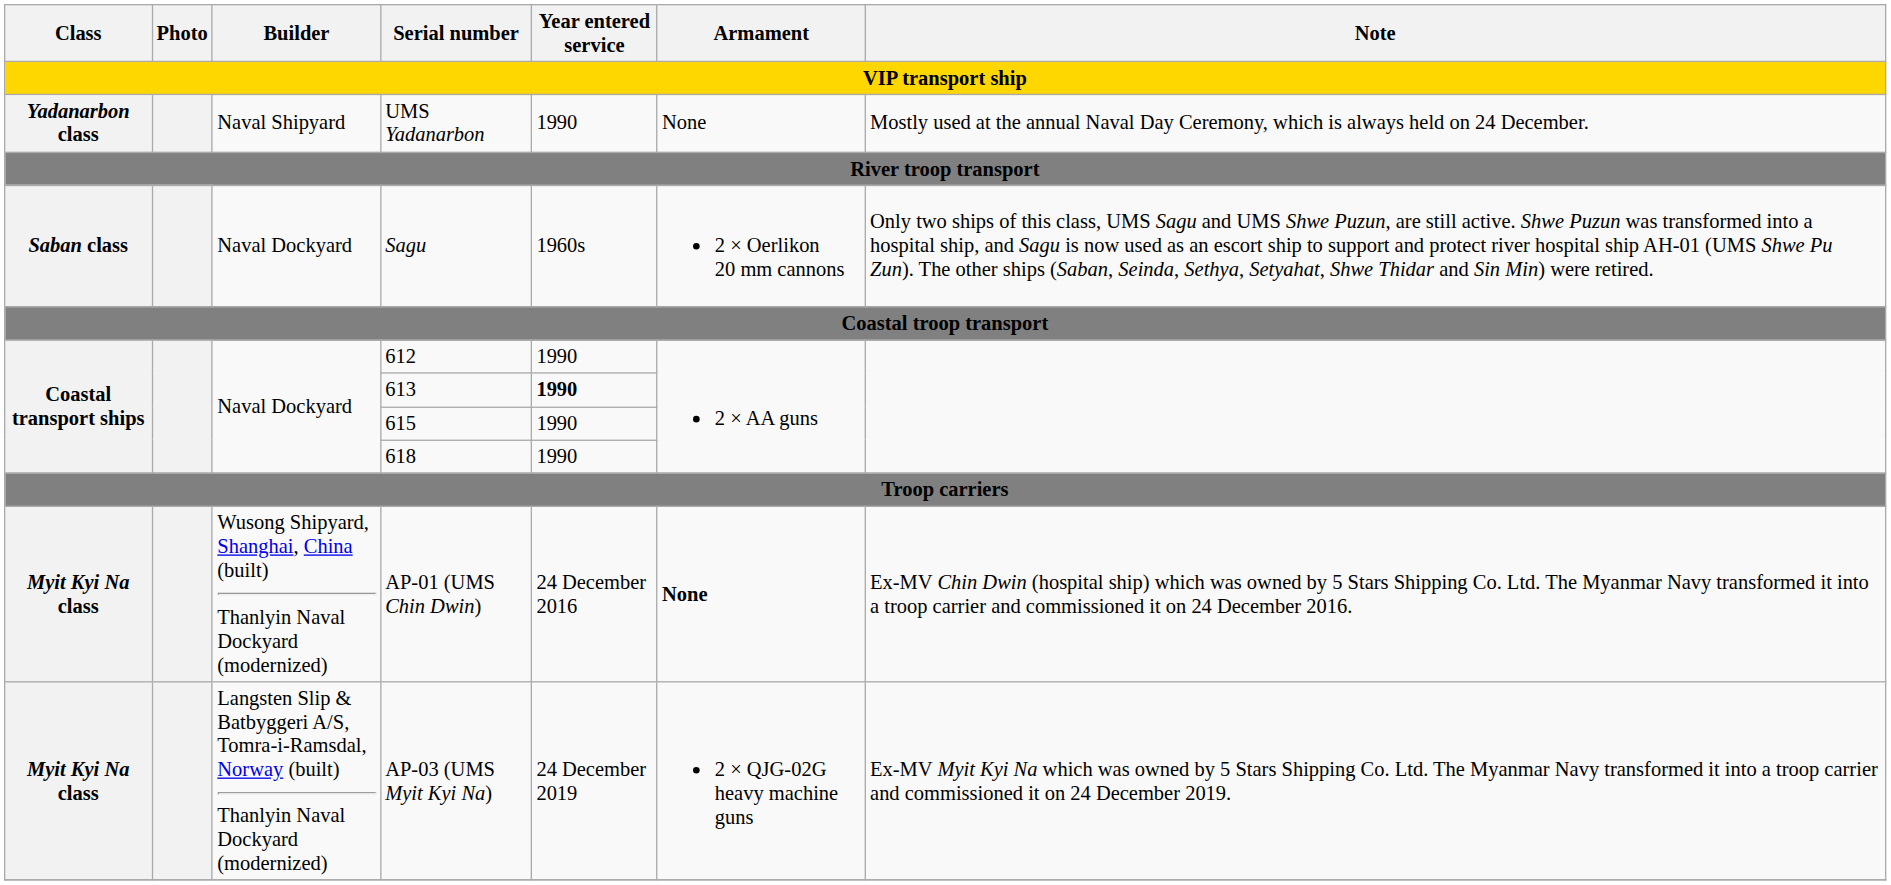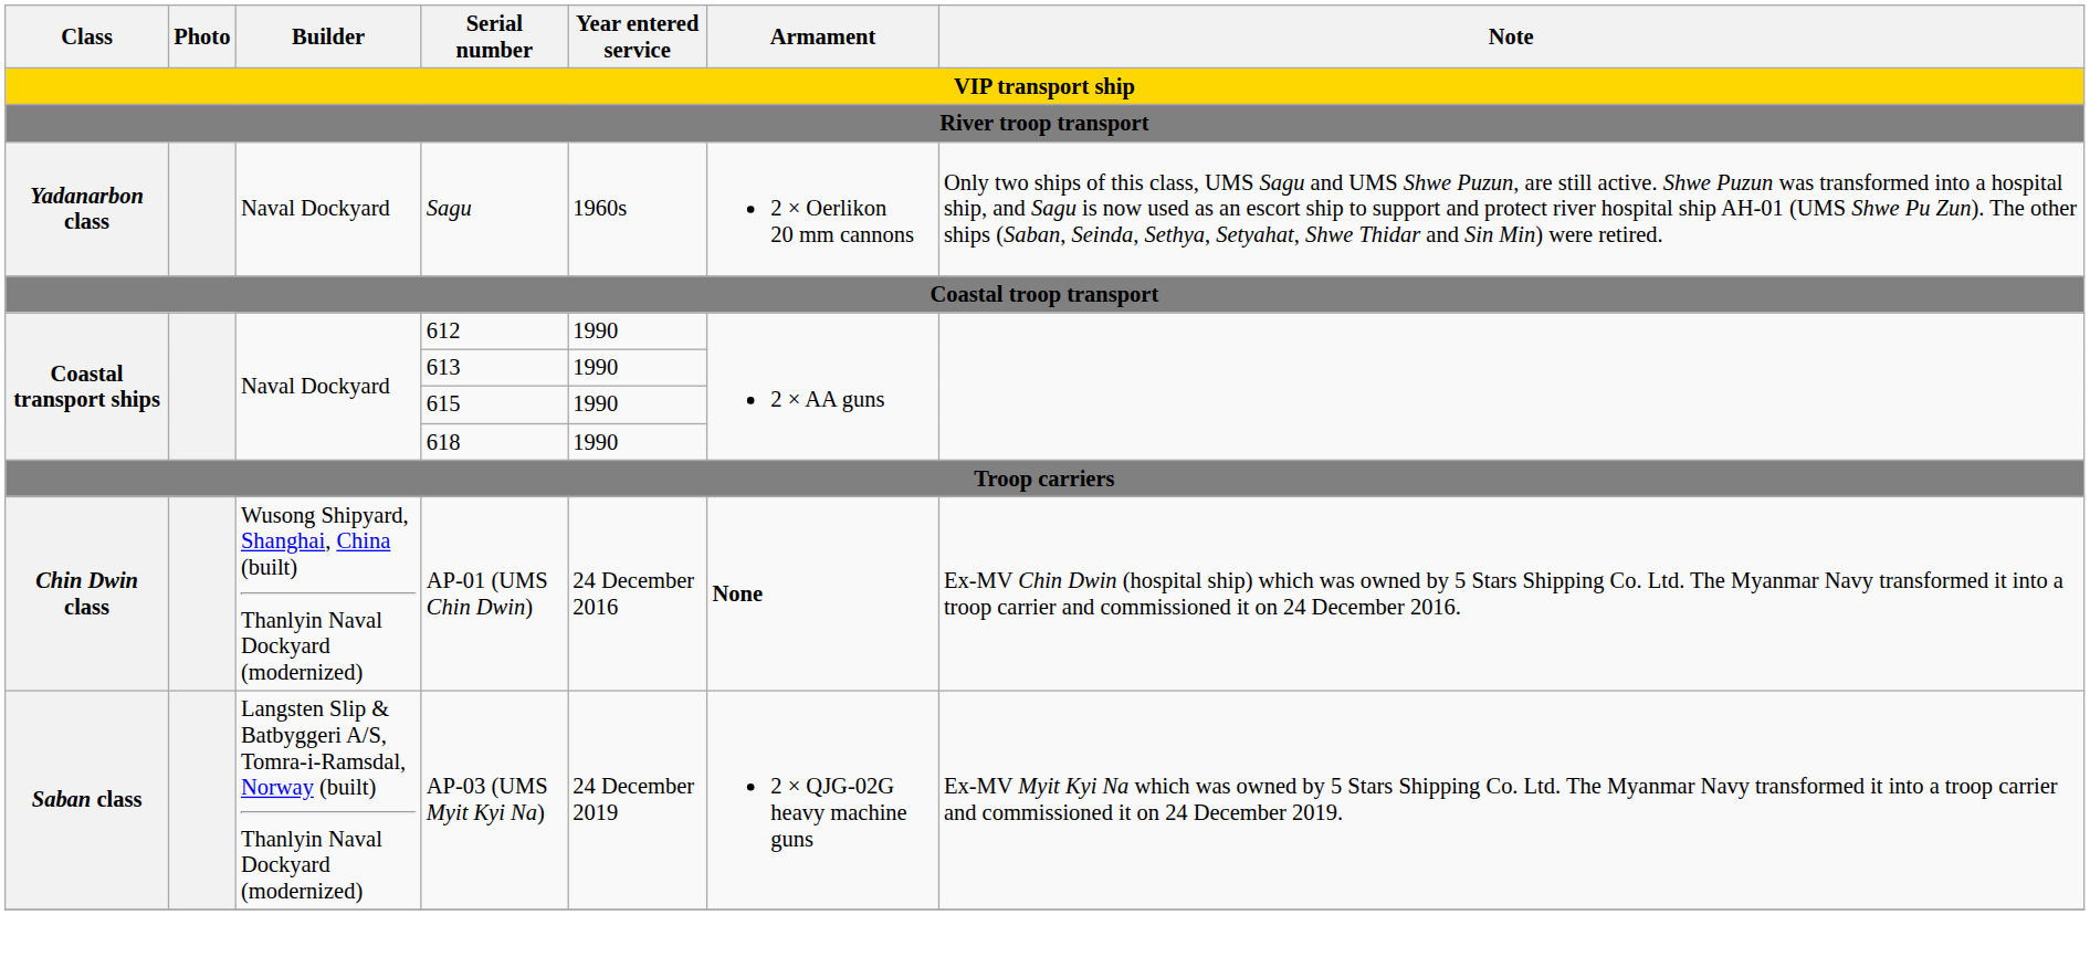- row: Yadanarbon class | Naval Shipyard | UMS Yadanarbon | 1990 | None | Mostly used at the annual Naval Day Ceremony, which is always held on 24 December.
Sagu | Class: Saban class -> Yadanarbon class
613 | Year entered service: bold -> normal
AP-01 (UMS Chin Dwin) | Class: Myit Kyi Na class -> Chin Dwin class
AP-03 (UMS Myit Kyi Na) | Class: Myit Kyi Na class -> Saban class
